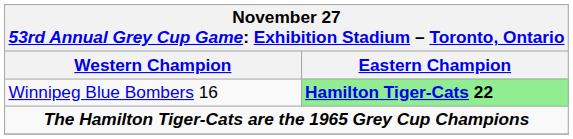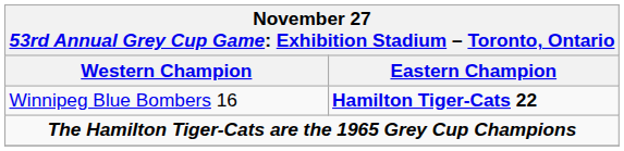Winnipeg Blue Bombers 16 | Eastern Champion: lightgreen background -> no background
